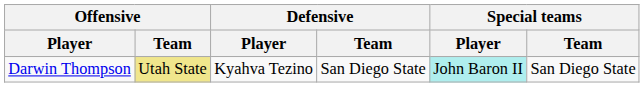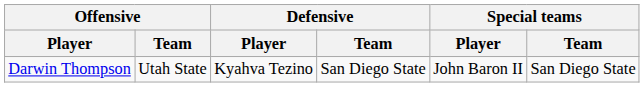Darwin Thompson | Offensive / Team: khaki background -> no background
Darwin Thompson | Special teams / Player: paleturquoise background -> no background
